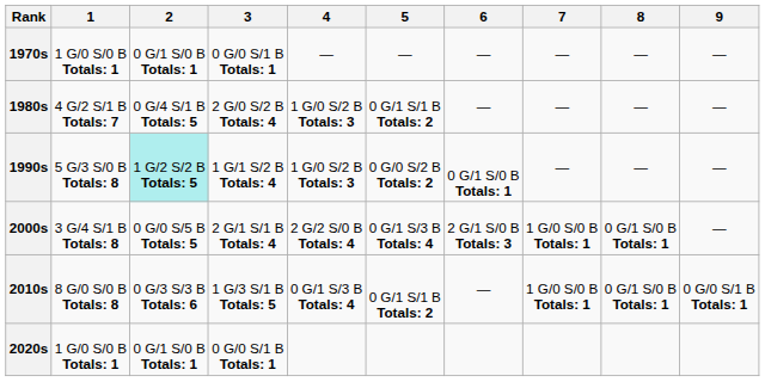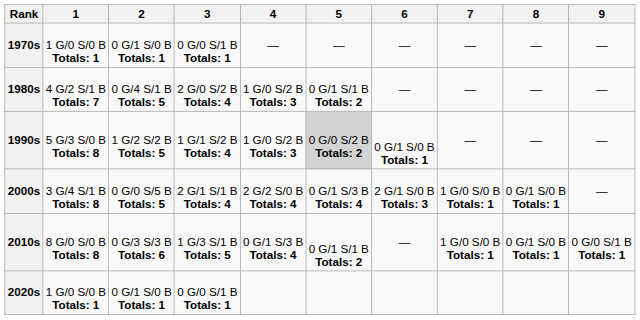row 4 | 2: paleturquoise background -> no background
row 4 | 5: no background -> lightgrey background
